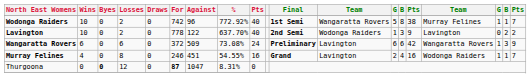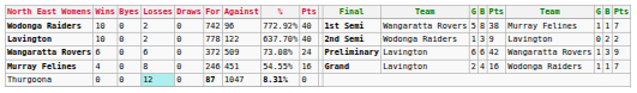Thurgoona | Byes: bold -> normal
Thurgoona | Losses: no background -> paleturquoise background
Thurgoona | %: normal -> bold
